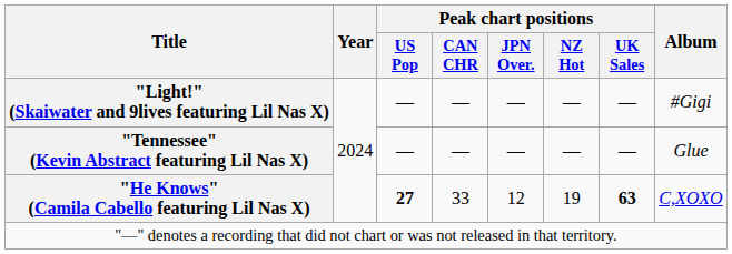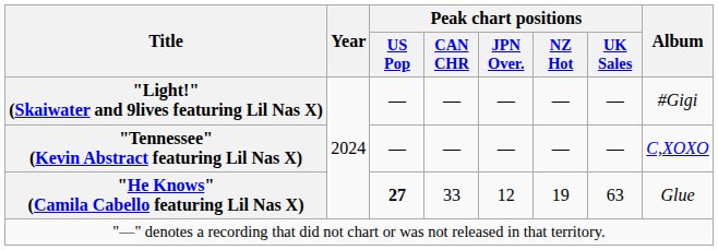"Tennessee" (Kevin Abstract featuring Lil Nas X) | Album: Glue -> C,XOXO
"He Knows" (Camila Cabello featuring Lil Nas X) | Peak chart positions / UK Sales: bold -> normal
"He Knows" (Camila Cabello featuring Lil Nas X) | Album: C,XOXO -> Glue
